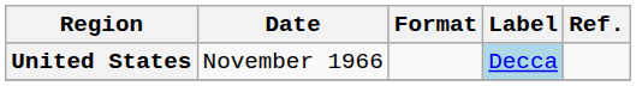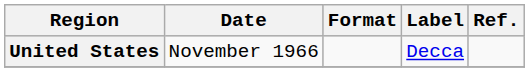United States | Label: lightblue background -> no background
